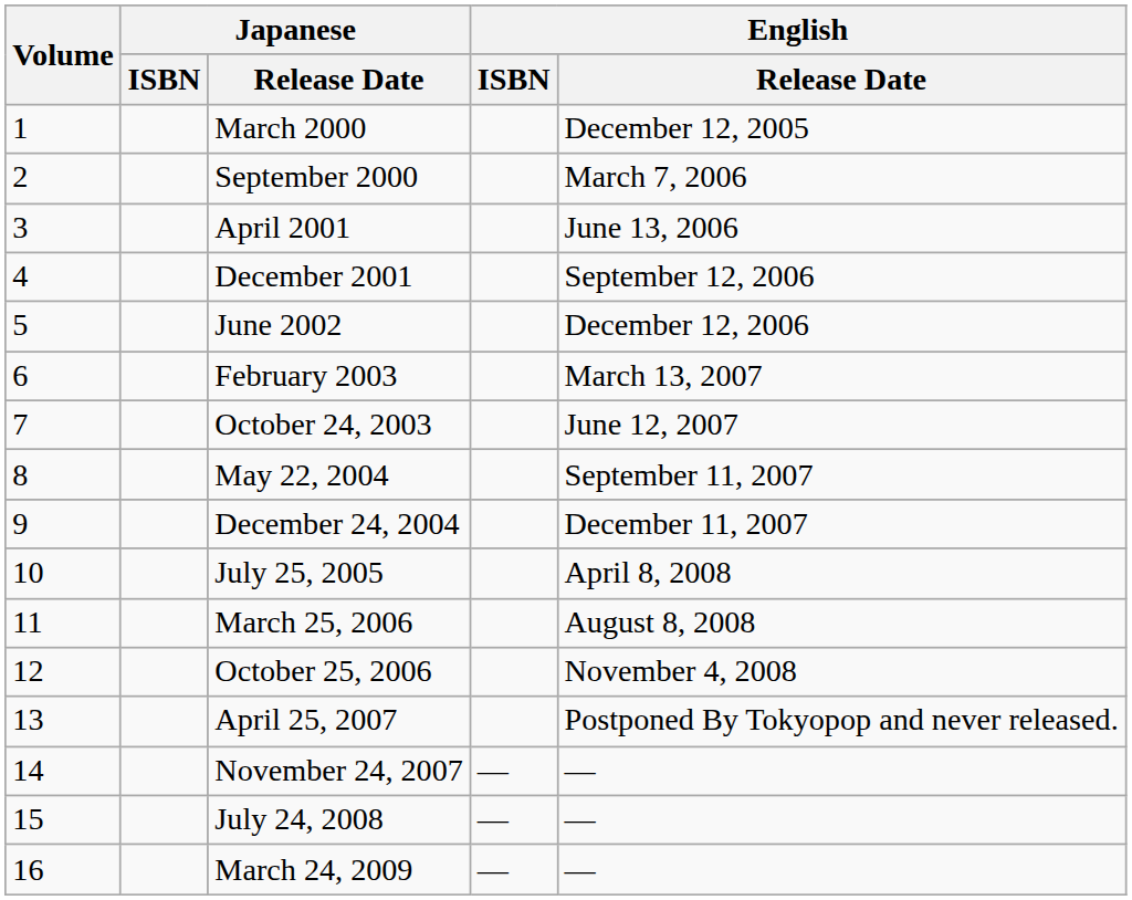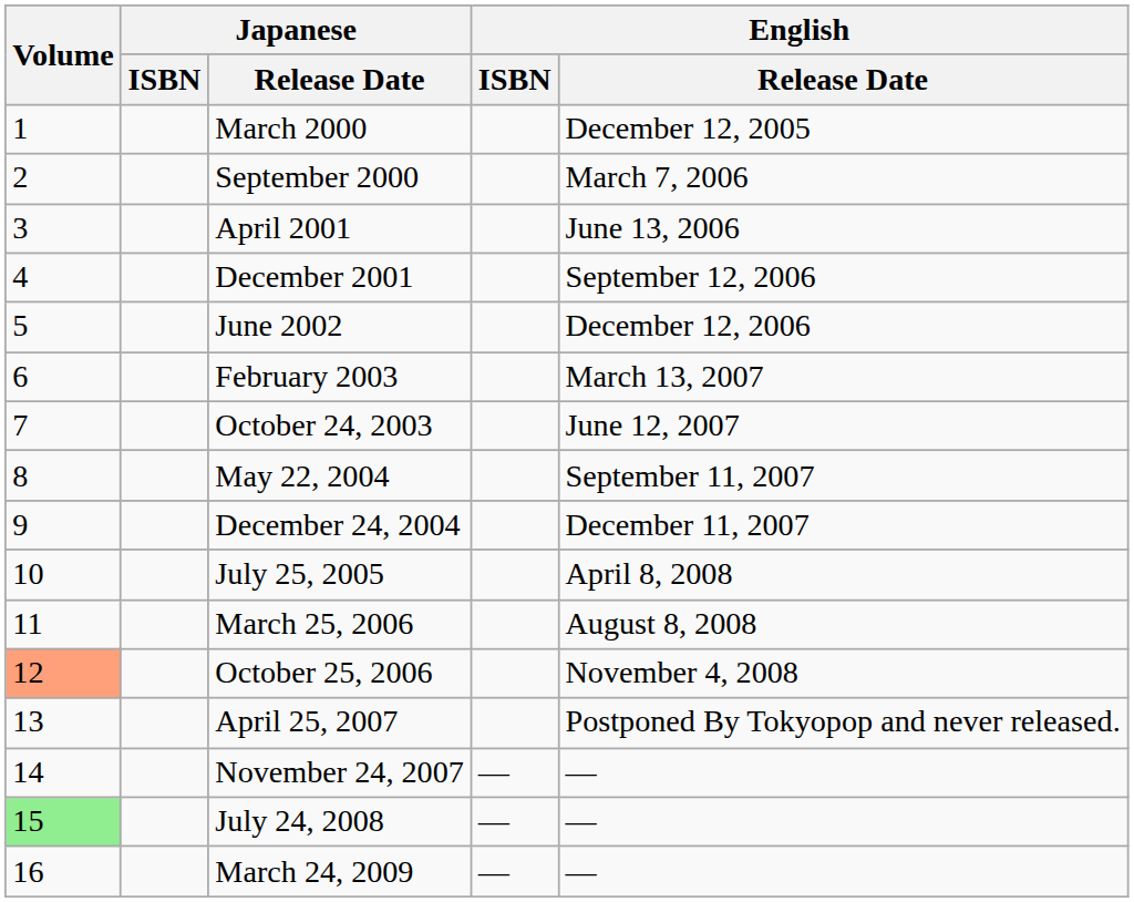October 25, 2006 | Volume: no background -> lightsalmon background
July 24, 2008 | Volume: no background -> lightgreen background
